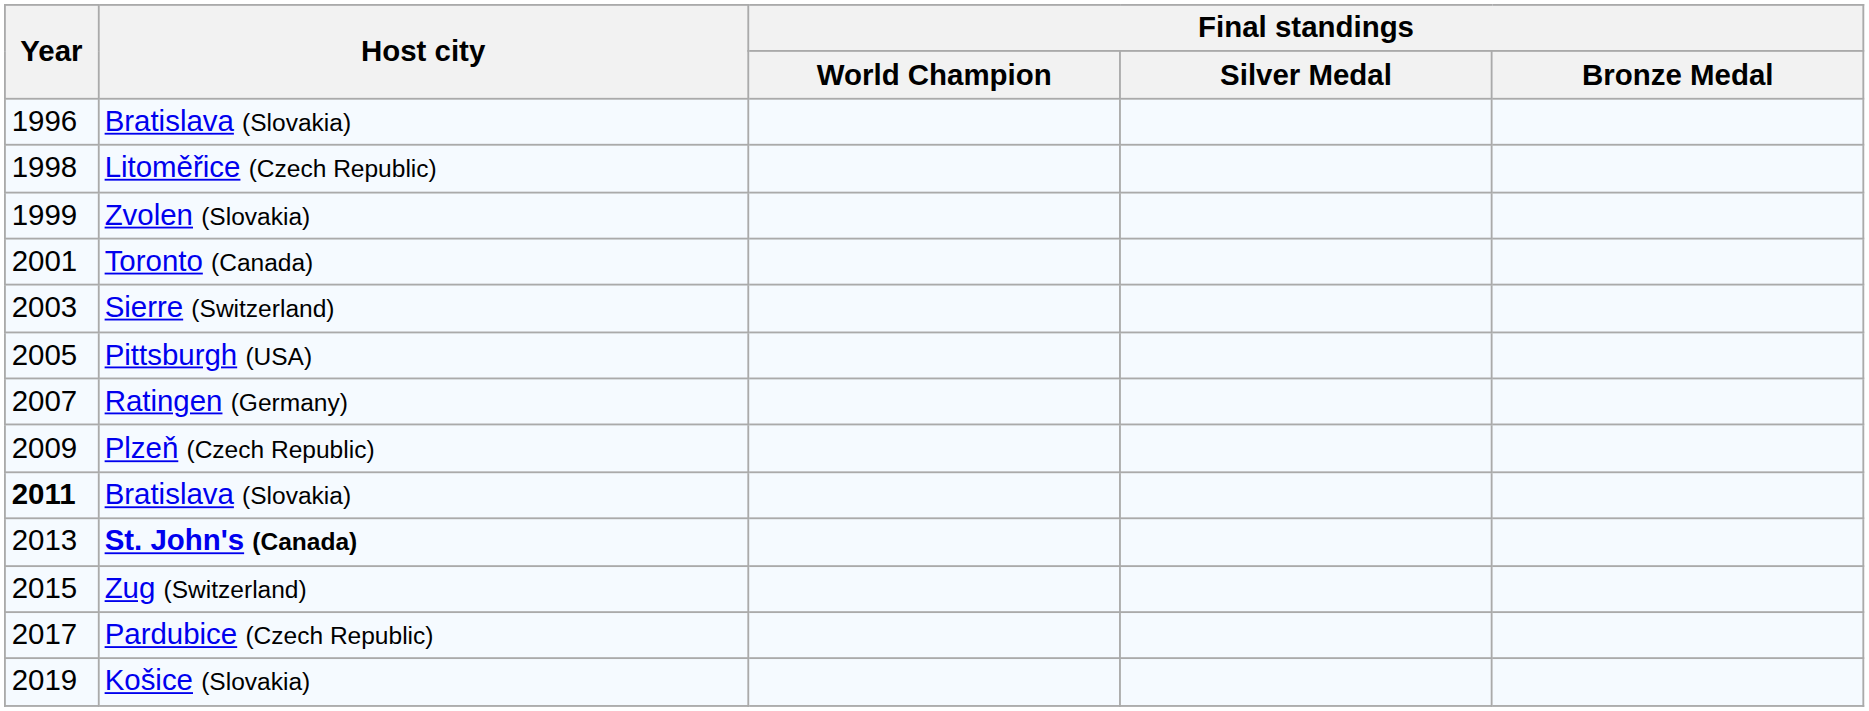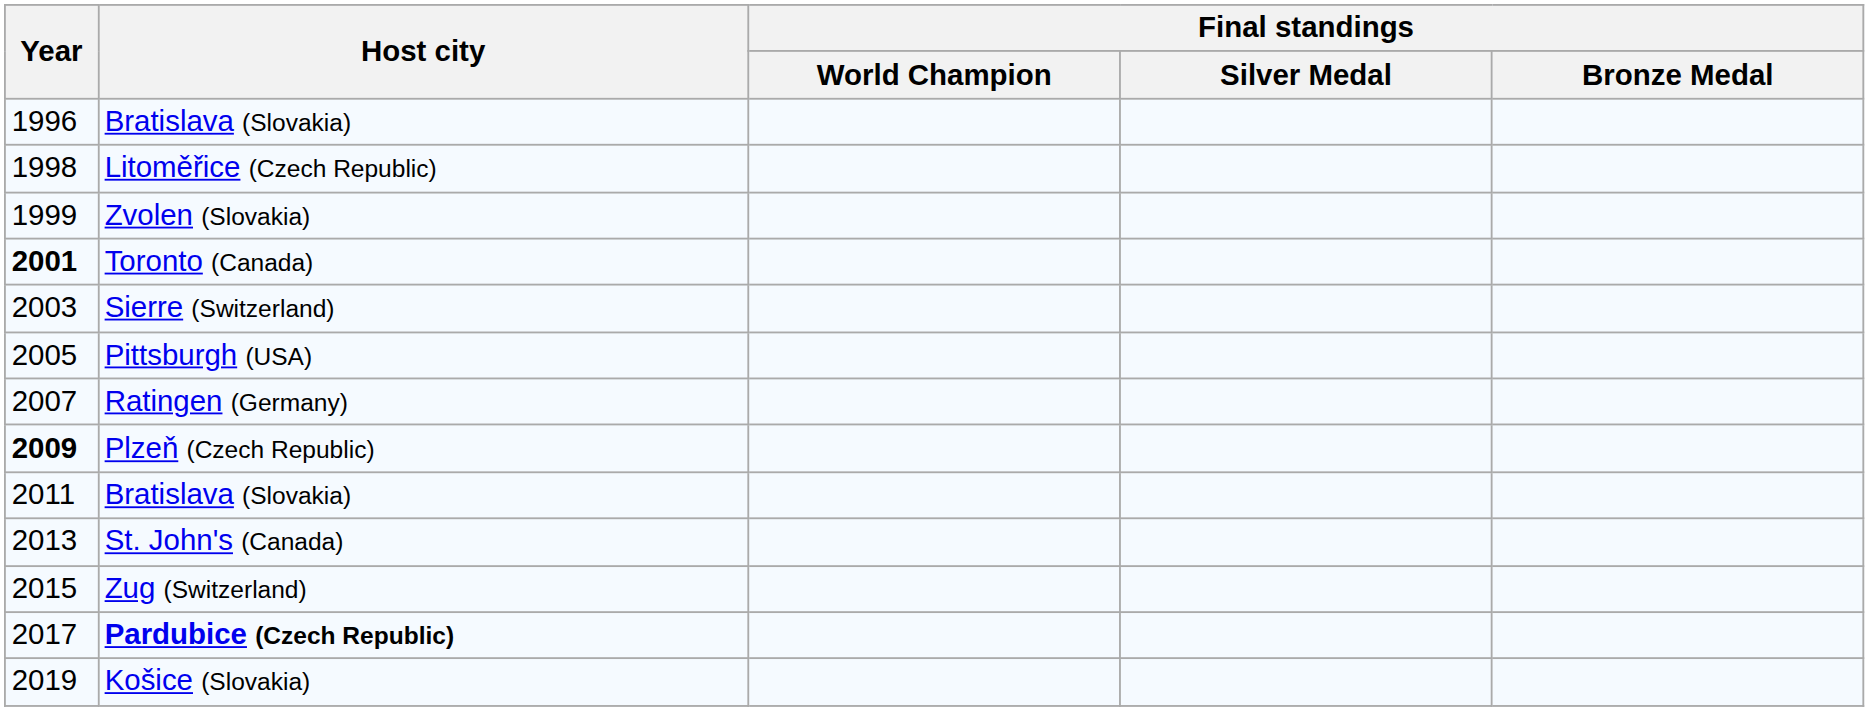Toronto (Canada) | Year: normal -> bold
Plzeň (Czech Republic) | Year: normal -> bold
2011 / Bratislava (Slovakia) | Year: bold -> normal
St. John's (Canada) | Host city: bold -> normal
Pardubice (Czech Republic) | Host city: normal -> bold
